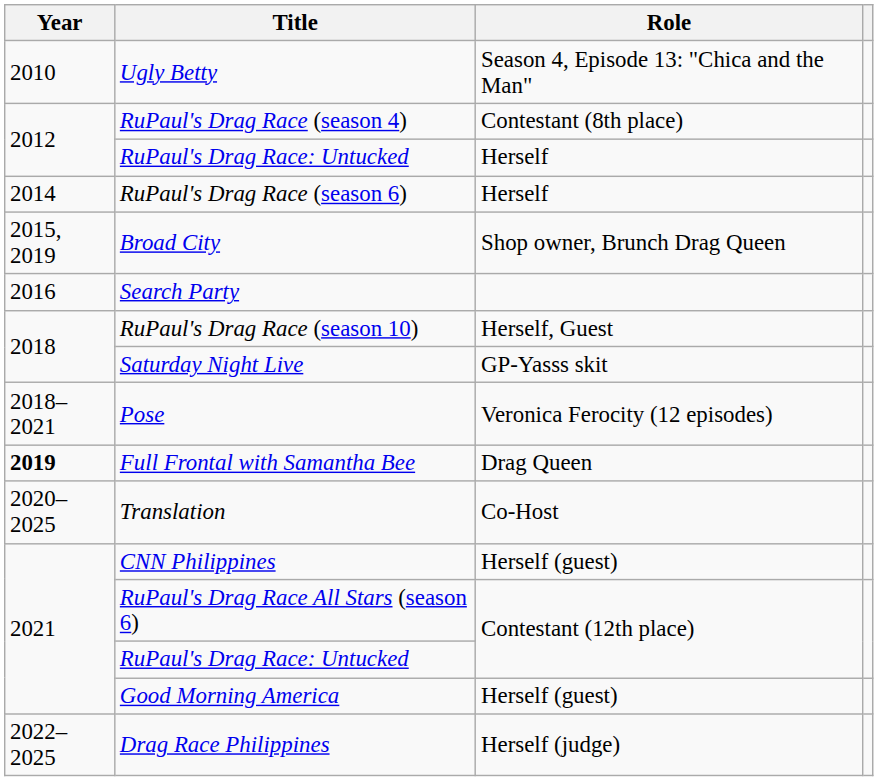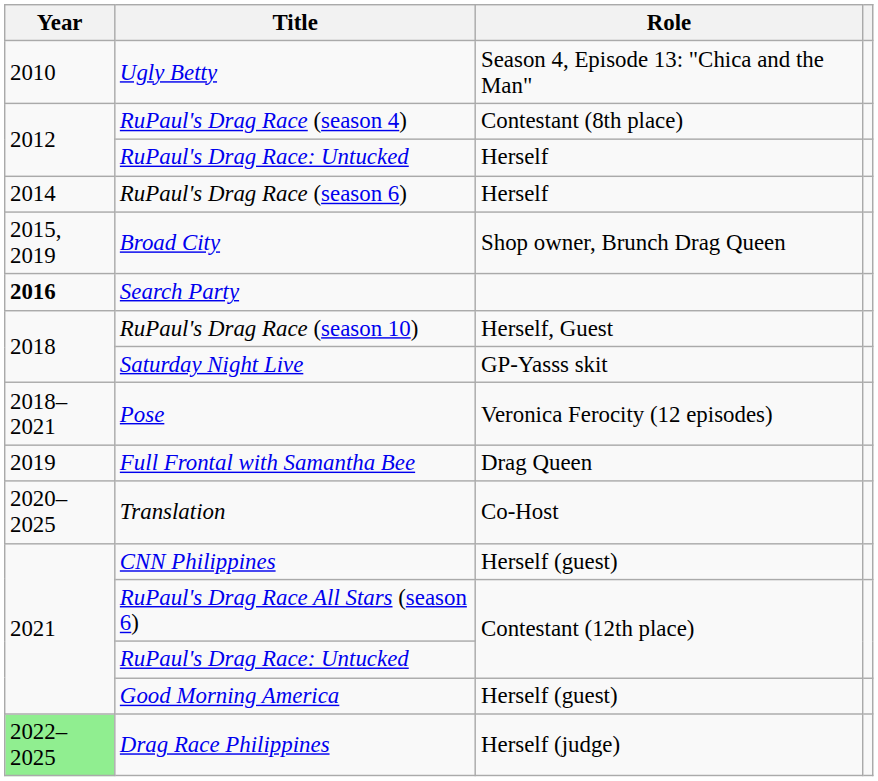Search Party | Year: normal -> bold
Full Frontal with Samantha Bee | Year: bold -> normal
Drag Race Philippines | Year: no background -> lightgreen background
